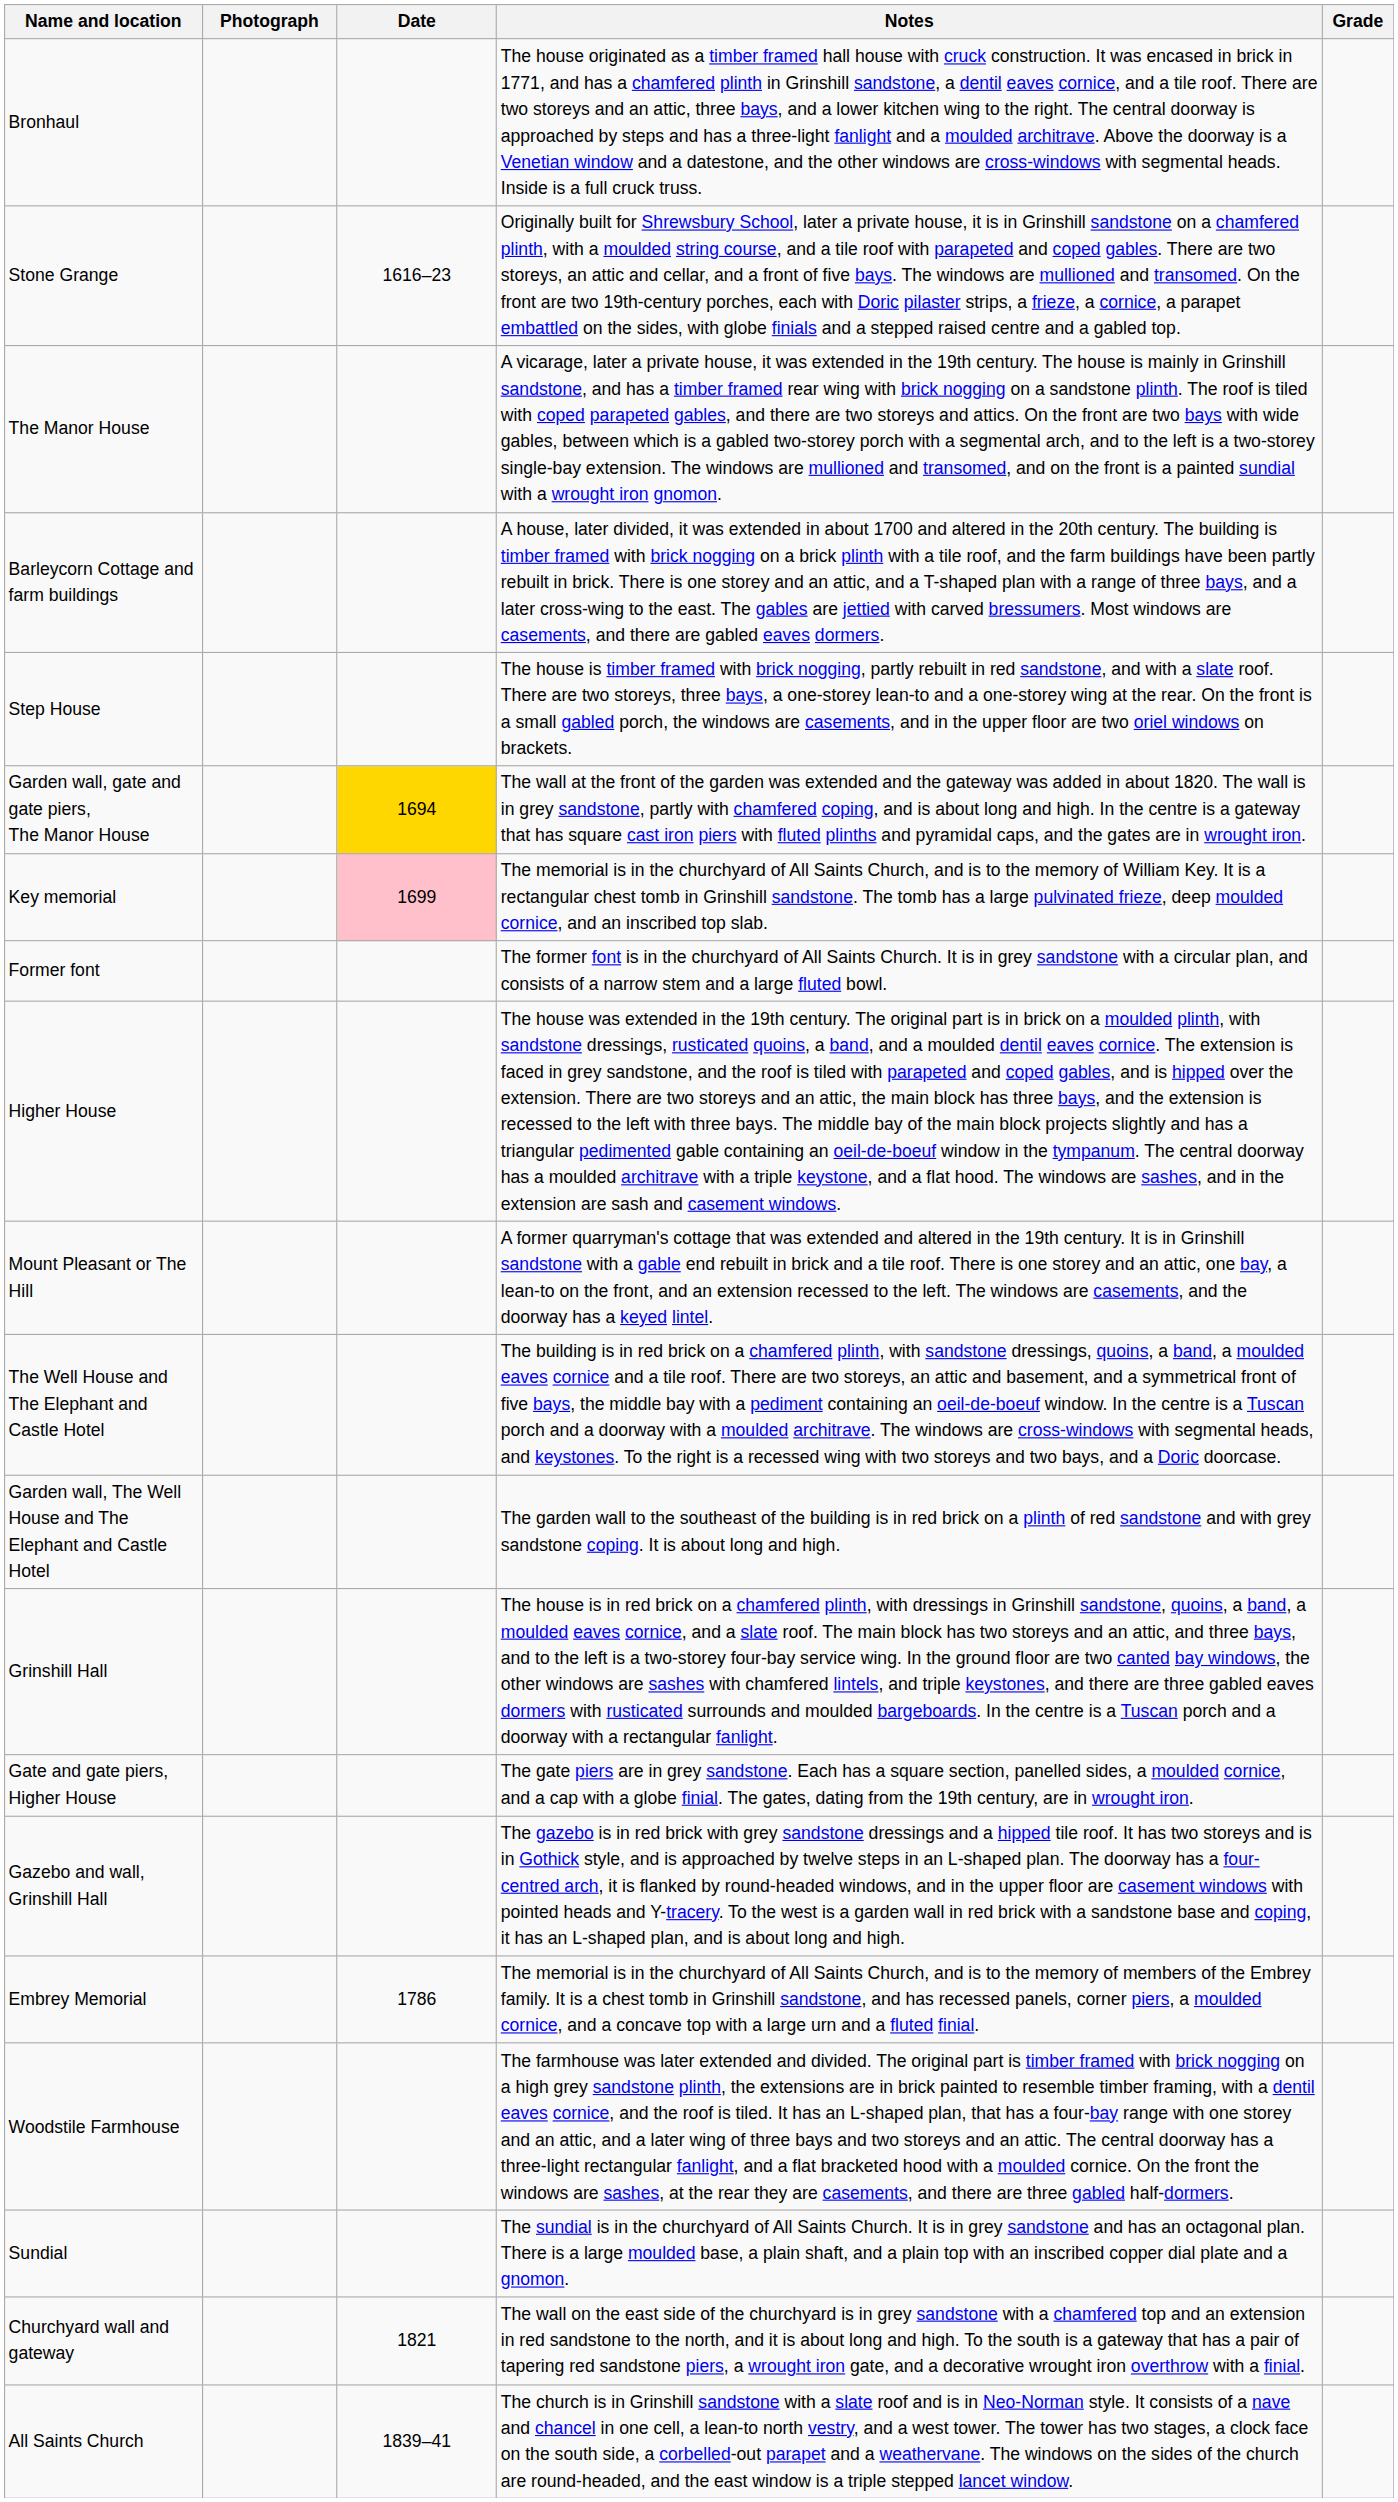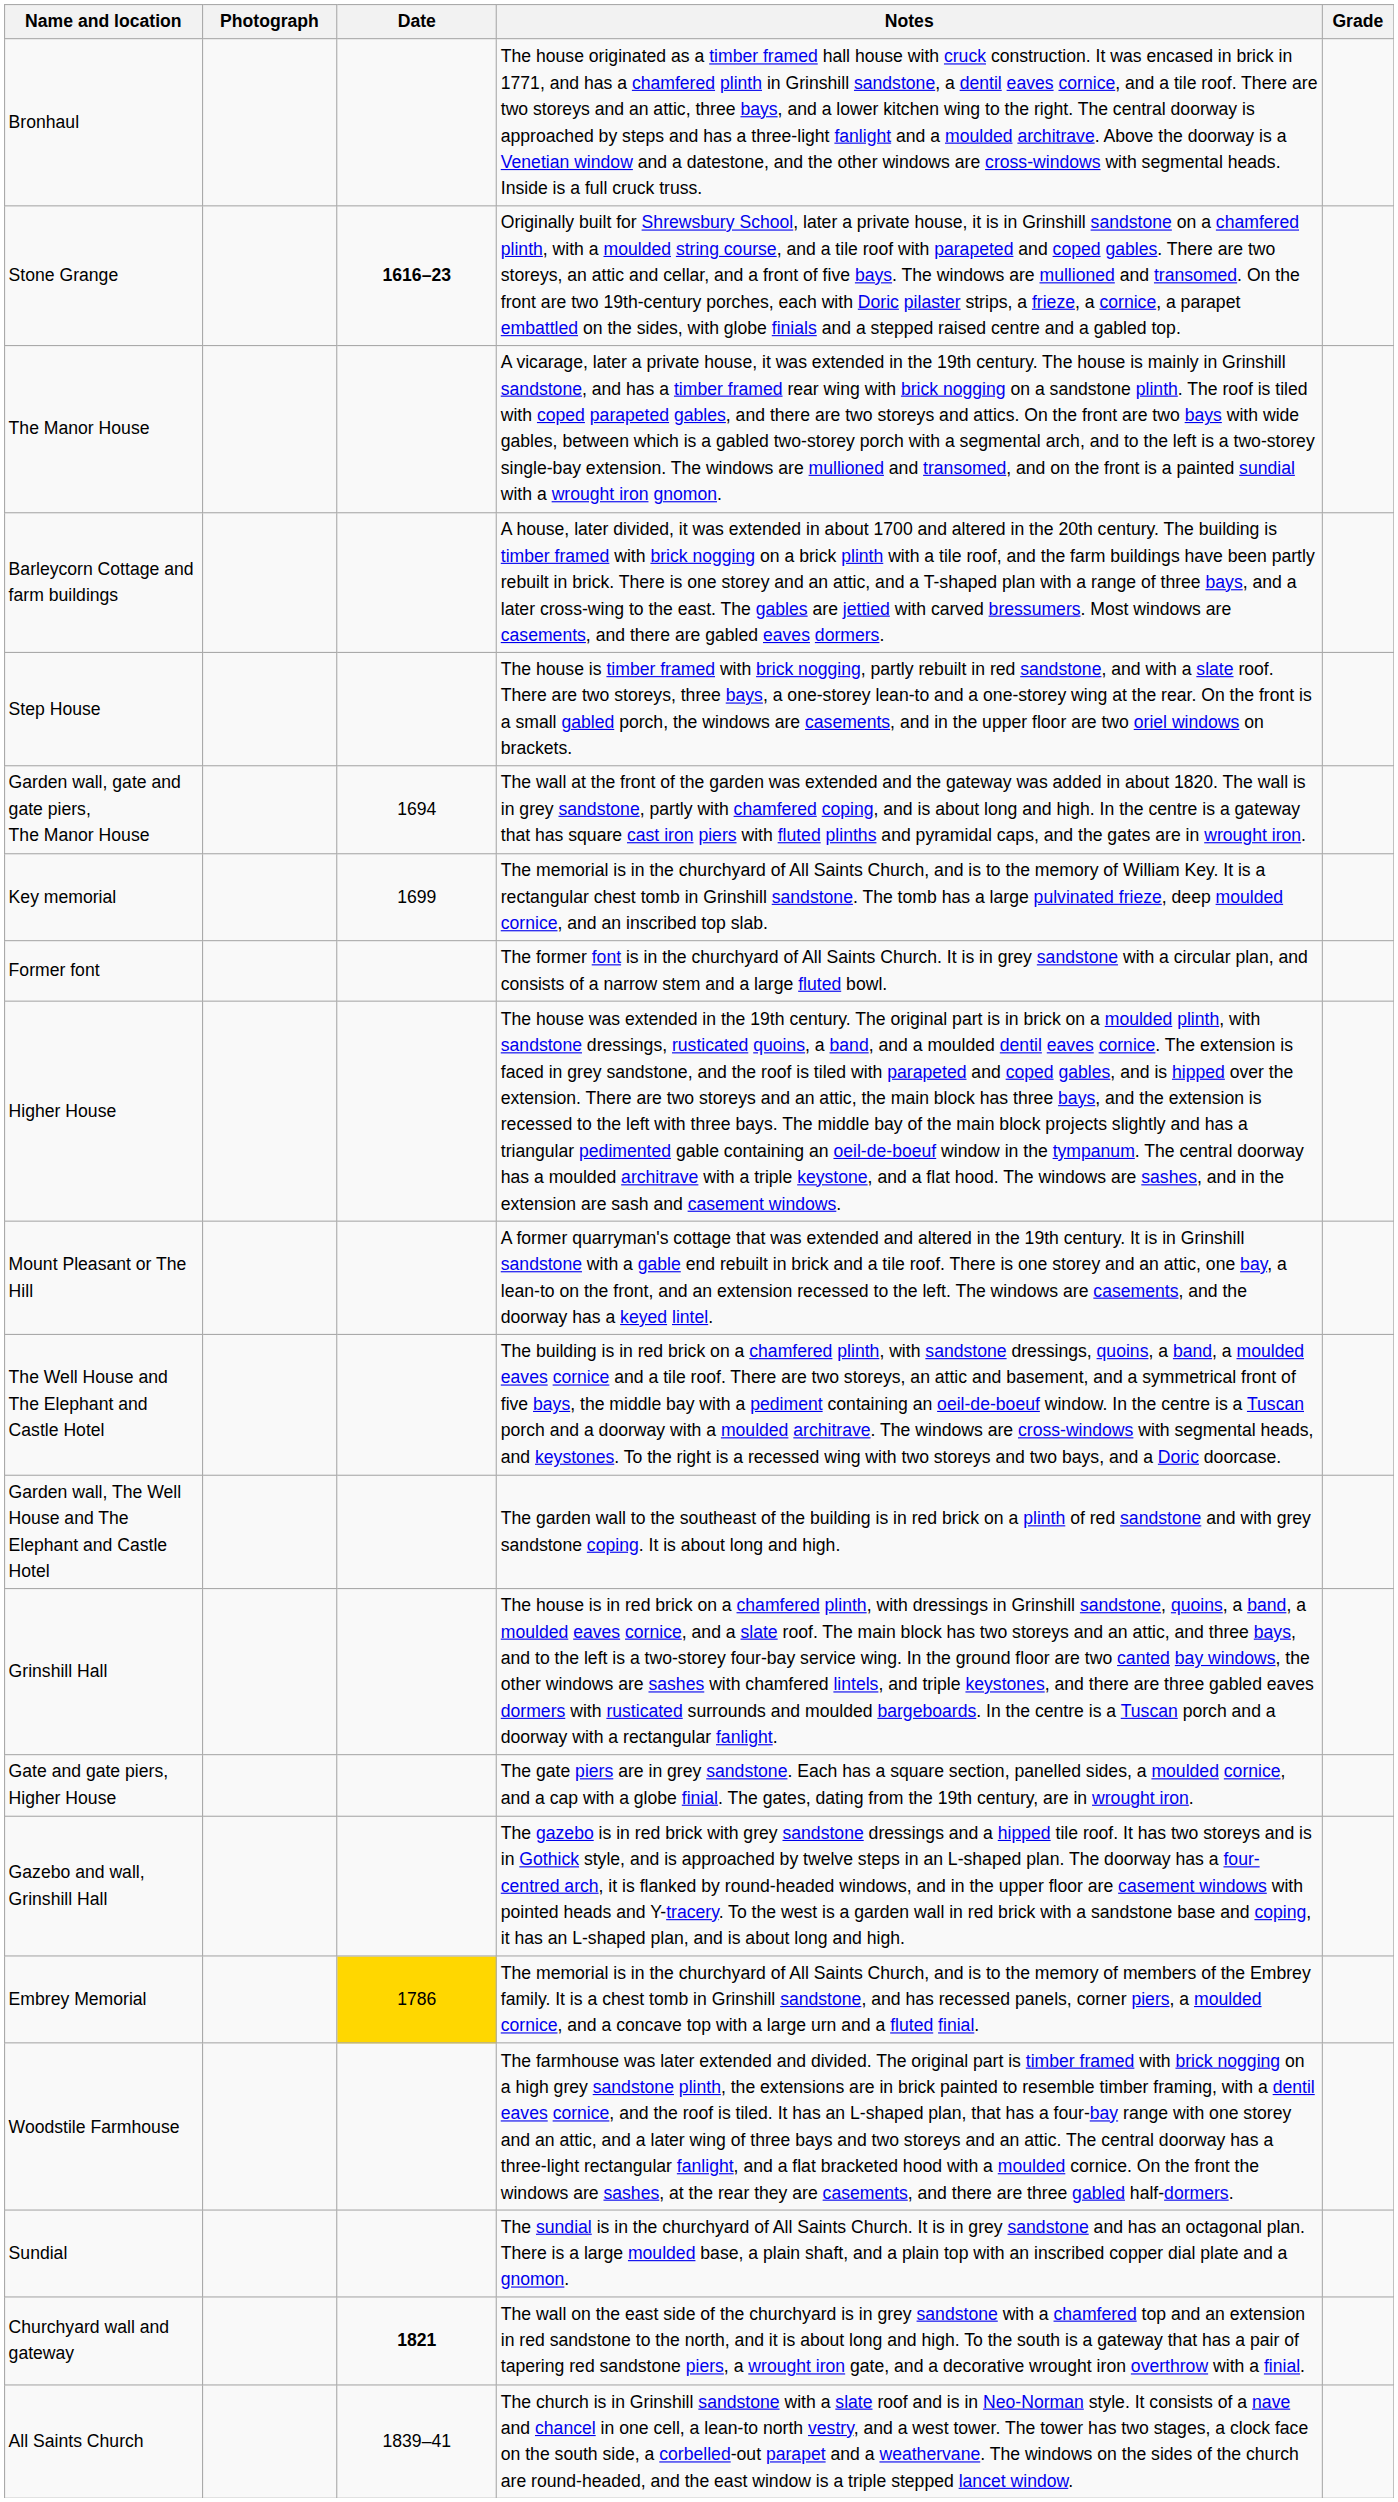Stone Grange | Date: normal -> bold
Garden wall, gate and gate piers, The Manor House | Date: gold background -> no background
Key memorial | Date: pink background -> no background
Embrey Memorial | Date: no background -> gold background
Churchyard wall and gateway | Date: normal -> bold
